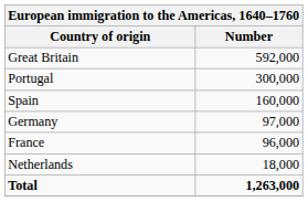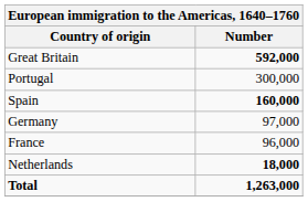Great Britain | Number: normal -> bold
Spain | Number: normal -> bold
Netherlands | Number: normal -> bold
